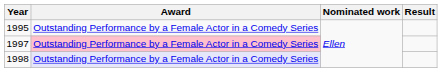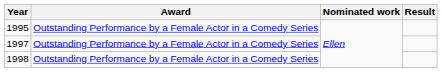1997 | Award: pink background -> no background
1998 | Award: lavender background -> no background
